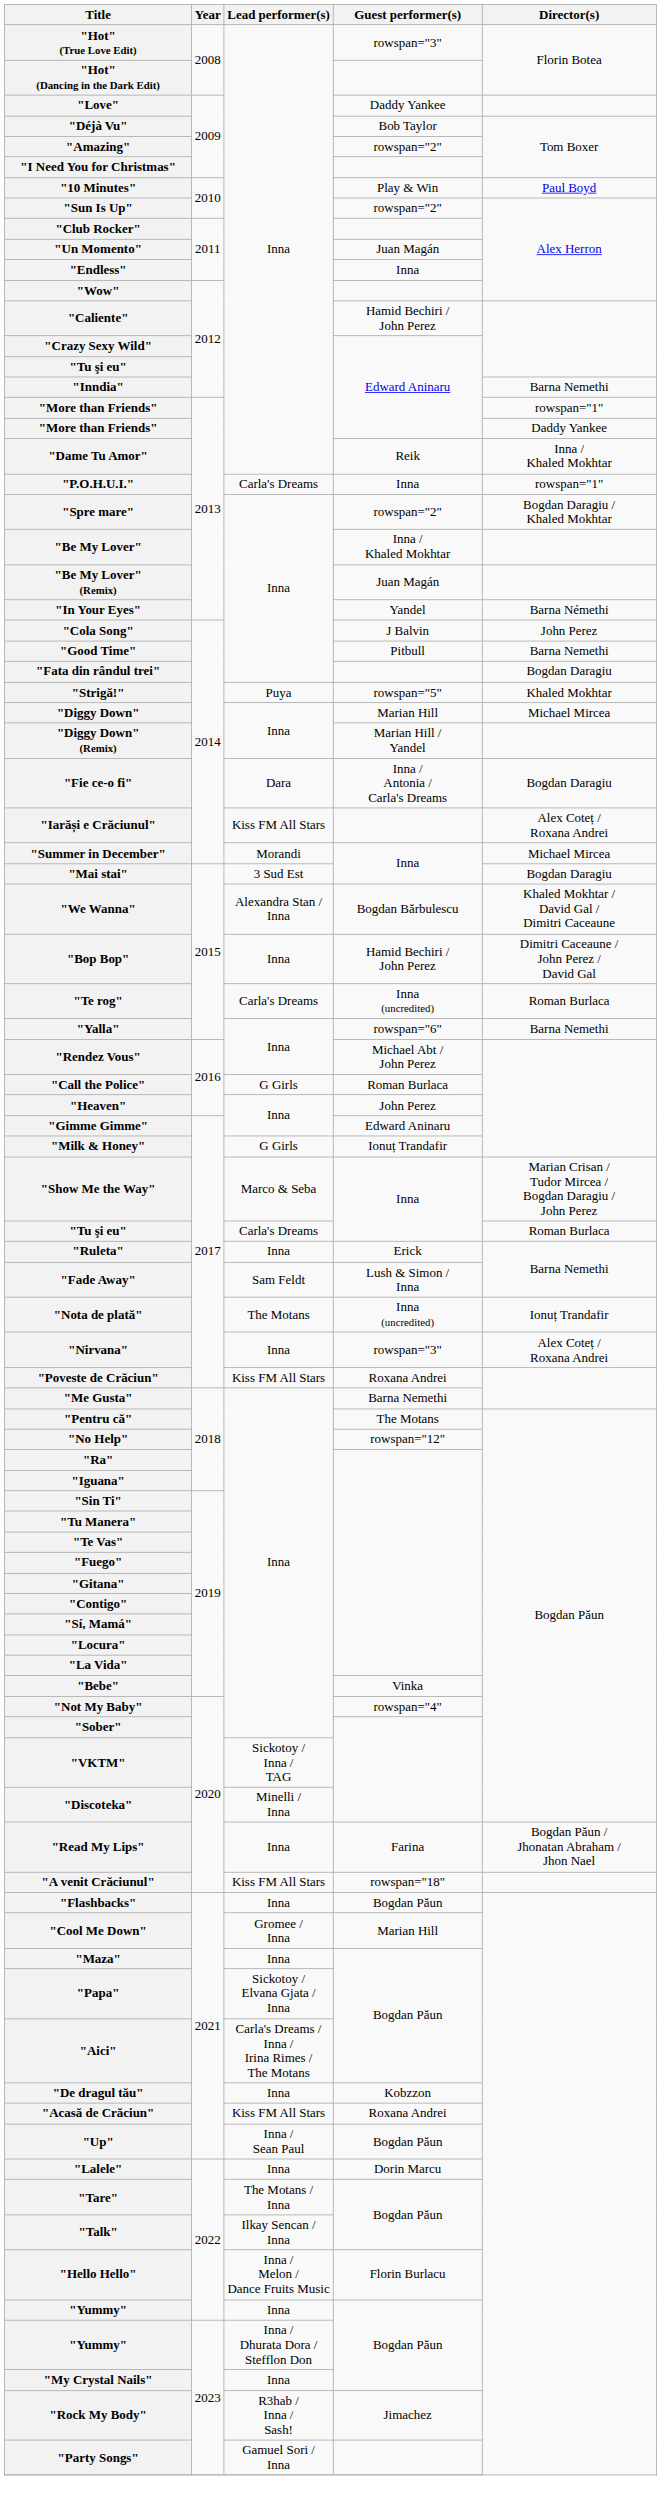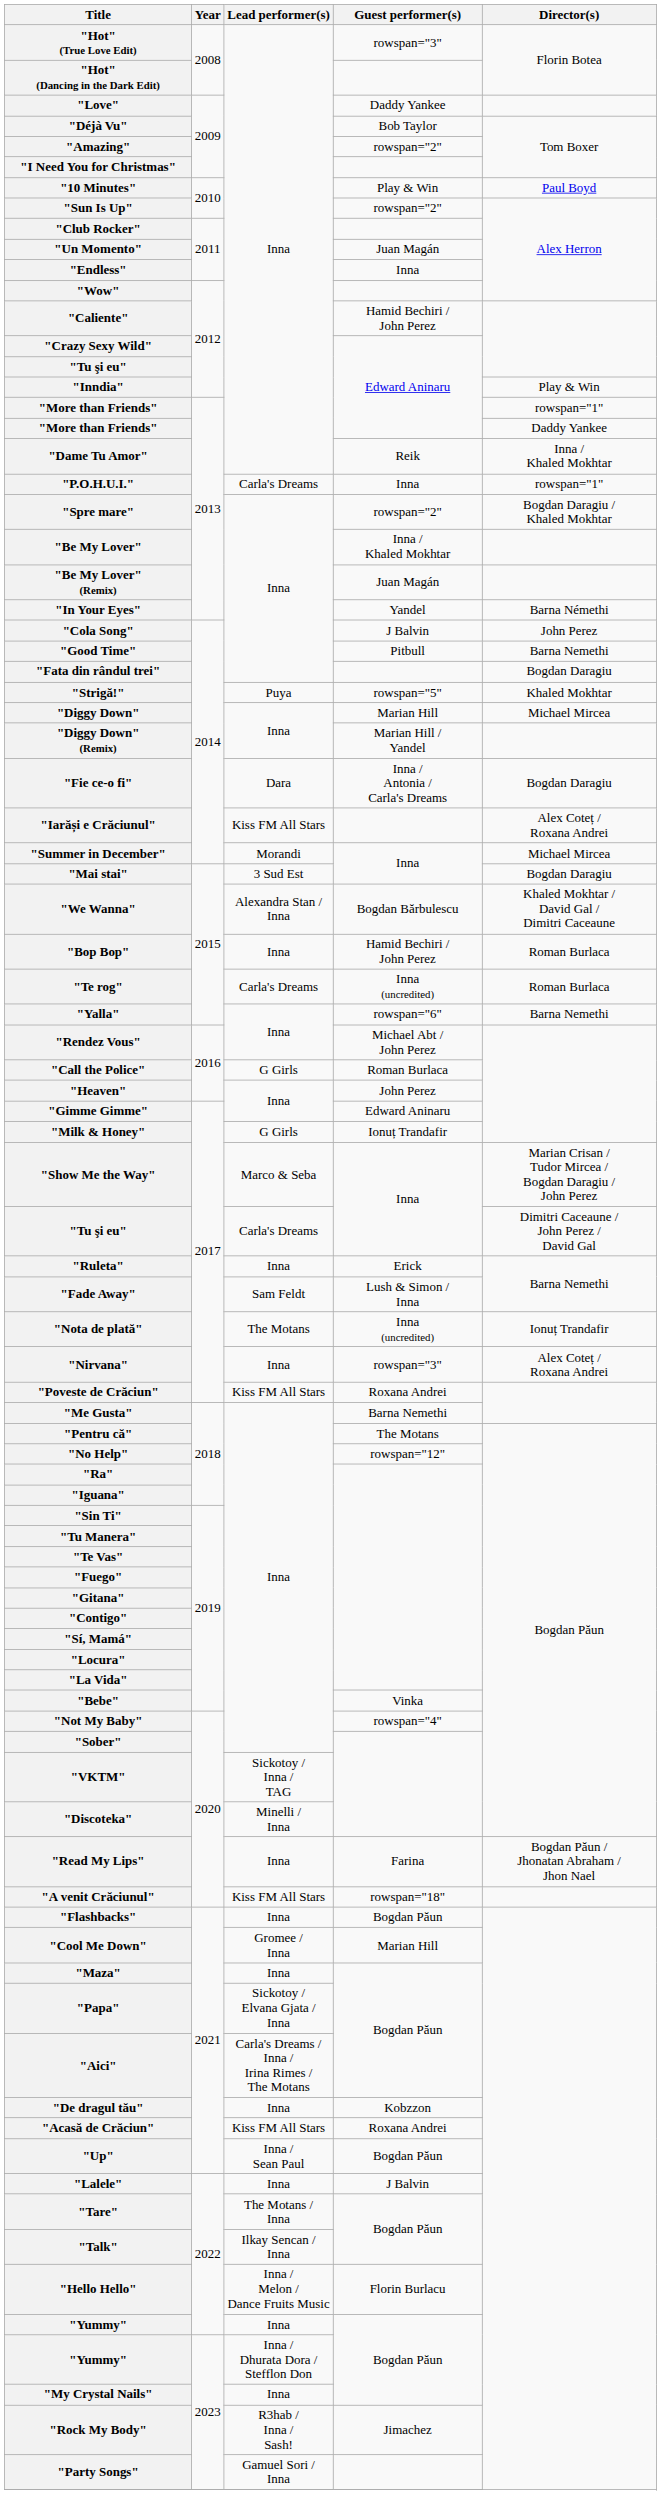"Inndia" | Director(s): Barna Nemethi -> Play & Win
"Bop Bop" | Director(s): Dimitri Caceaune / John Perez / David Gal -> Roman Burlaca
"Tu şi eu" / Carla's Dreams | Director(s): Roman Burlaca -> Dimitri Caceaune / John Perez / David Gal
"Lalele" | Guest performer(s): Dorin Marcu -> J Balvin
